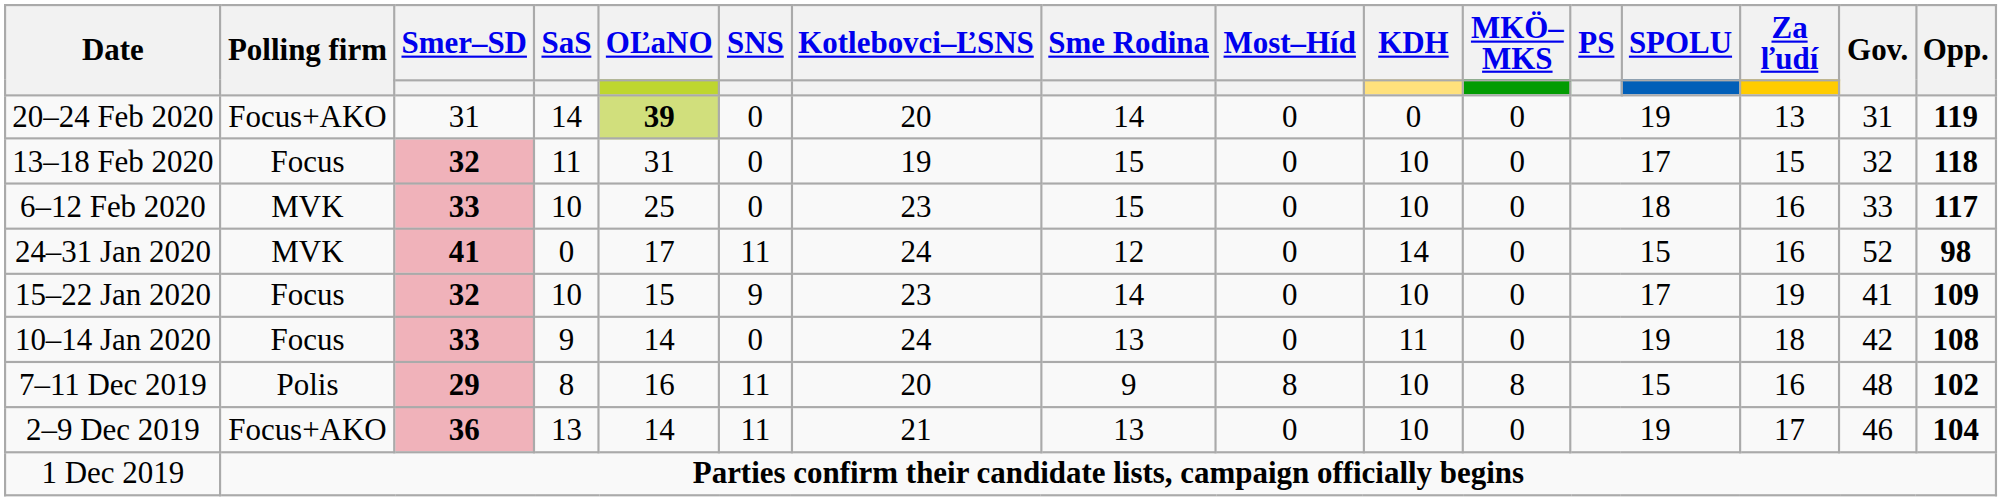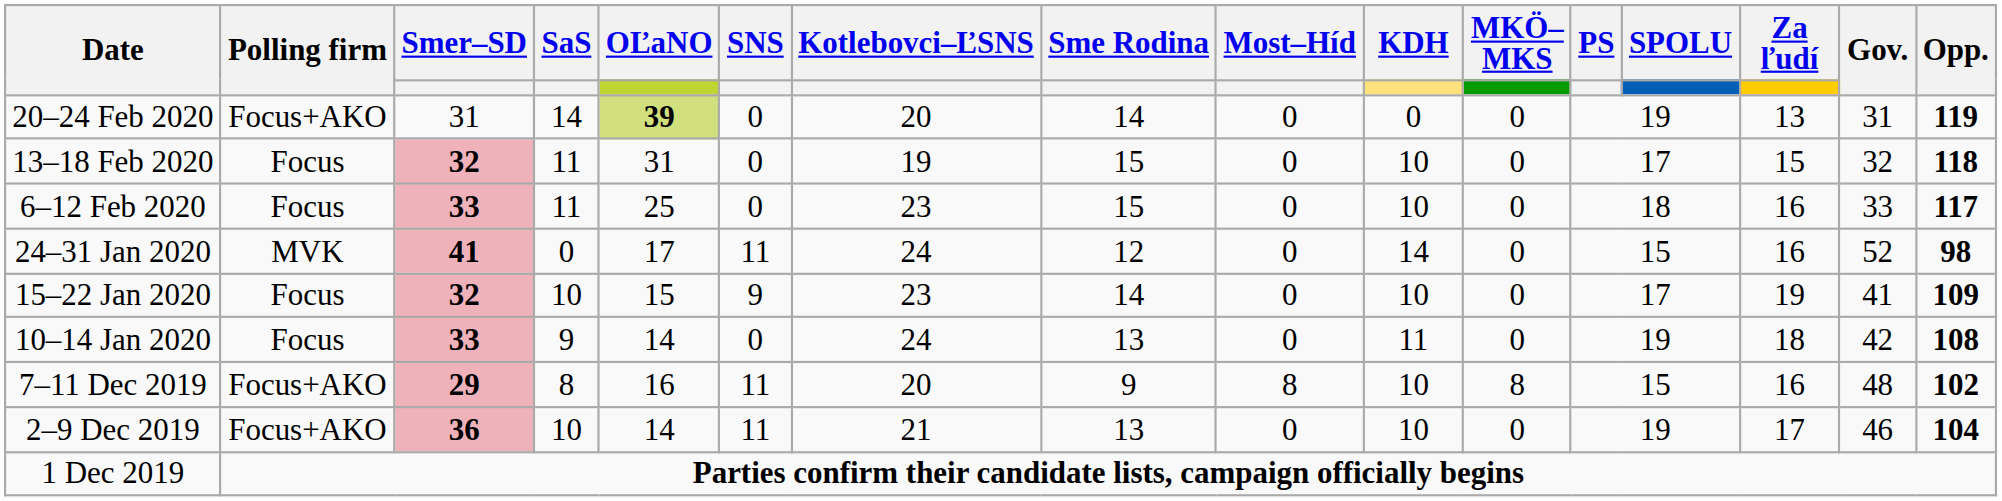6–12 Feb 2020 | Polling firm: MVK -> Focus
6–12 Feb 2020 | SaS: 10 -> 11
7–11 Dec 2019 | Polling firm: Polis -> Focus+AKO
2–9 Dec 2019 | SaS: 13 -> 10
